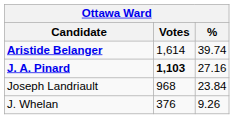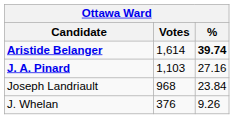Aristide Belanger | %: normal -> bold
J. A. Pinard | Votes: bold -> normal
